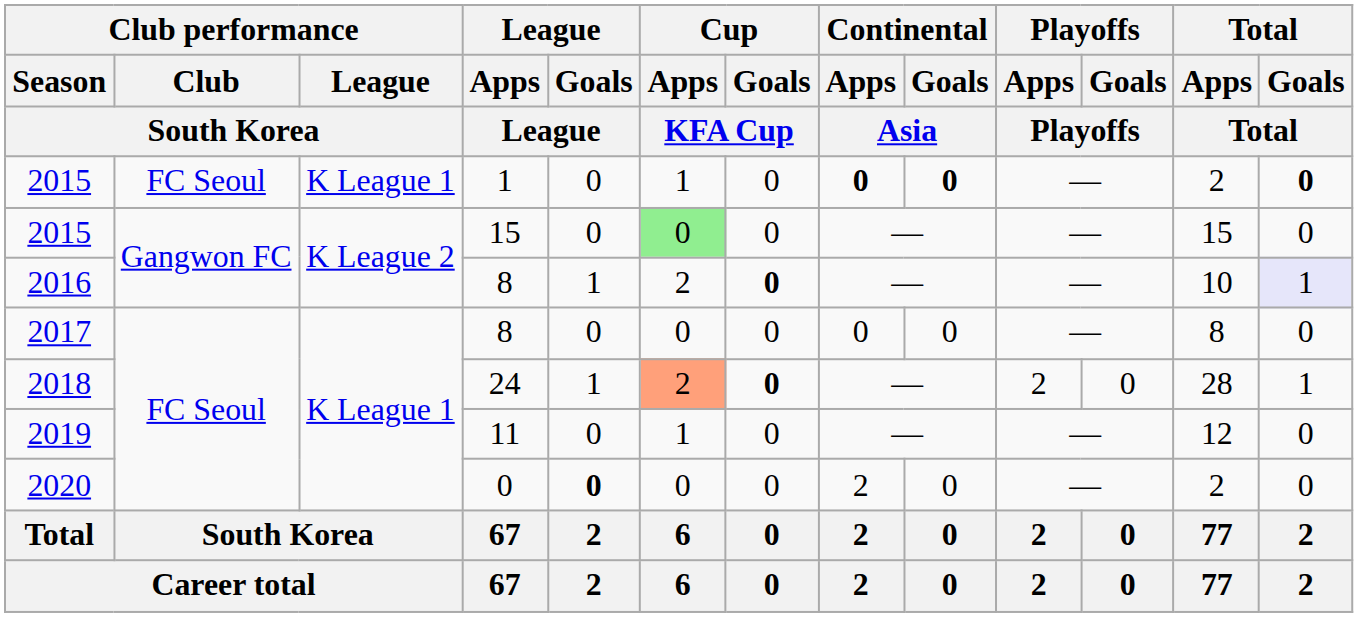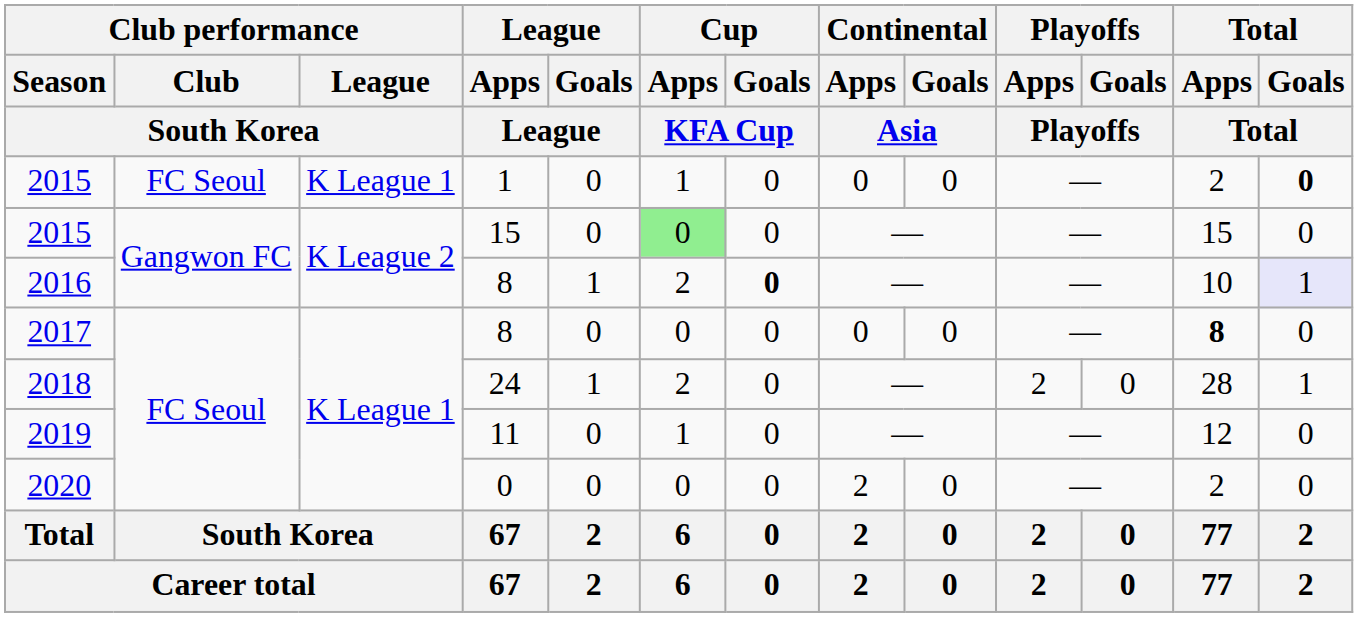2015 / 1 | Continental / Apps / Asia: bold -> normal
2015 / 1 | Continental / Goals / Asia: bold -> normal
2017 | Total / Apps / Total: normal -> bold
2018 | Cup / Apps / KFA Cup: lightsalmon background -> no background
2018 | Cup / Goals / KFA Cup: bold -> normal
2020 | League / Goals / League: bold -> normal
